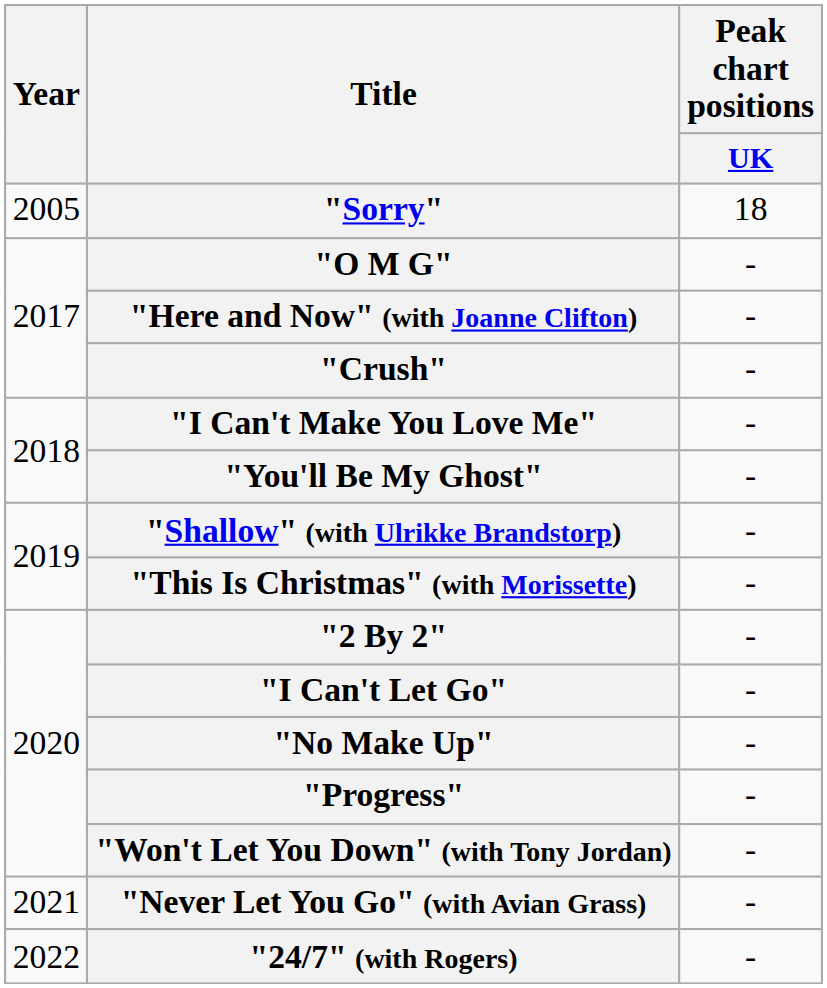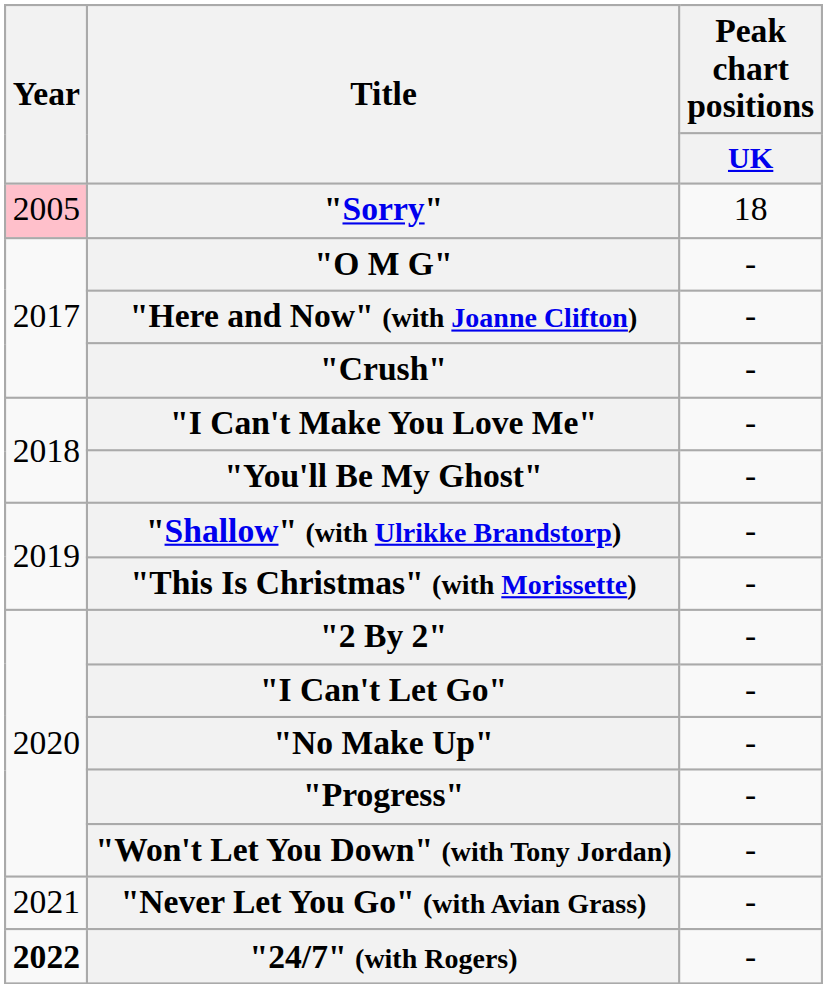"Sorry" | Year: no background -> pink background
"24/7" (with Rogers) | Year: normal -> bold
